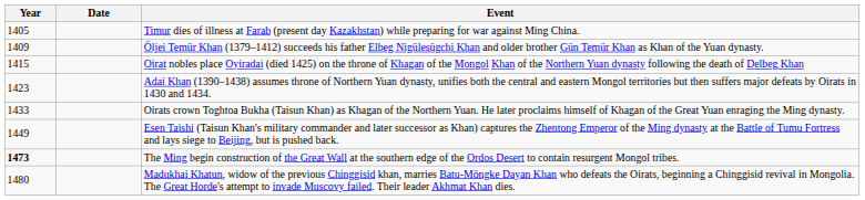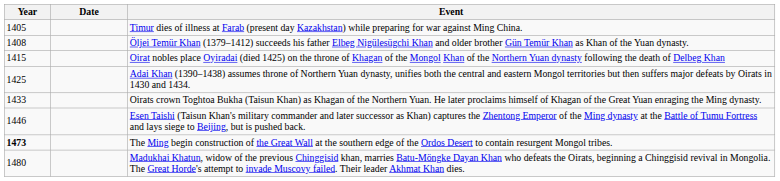row 3 | Year: 1409 -> 1408
row 5 | Year: 1423 -> 1425
row 7 | Year: 1449 -> 1446
